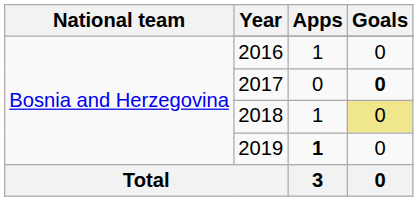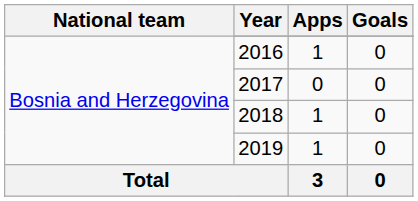2017 | Goals: bold -> normal
2018 | Goals: khaki background -> no background
2019 | Apps: bold -> normal
